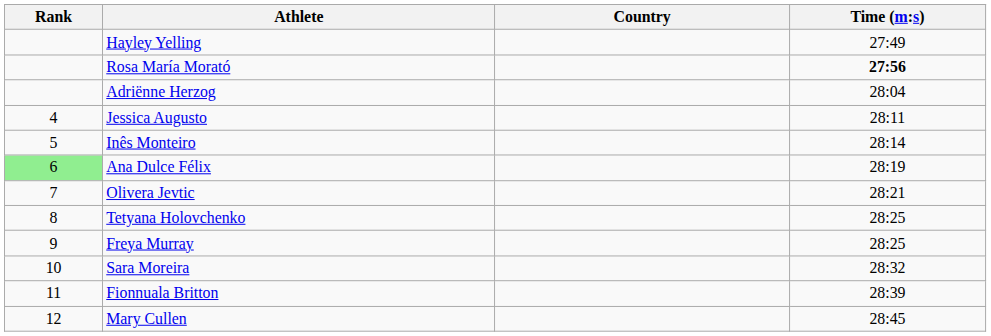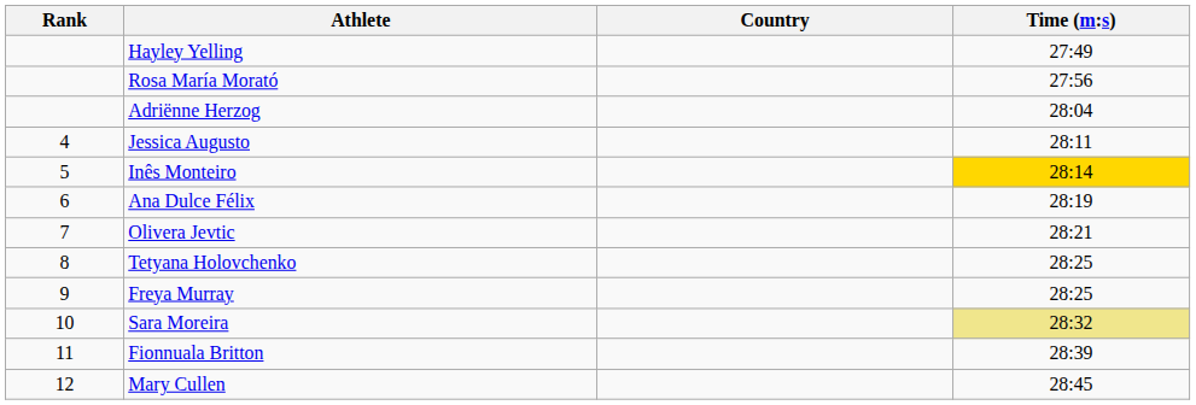Rosa María Morató | Time (m:s): bold -> normal
Inês Monteiro | Time (m:s): no background -> gold background
Ana Dulce Félix | Rank: lightgreen background -> no background
Sara Moreira | Time (m:s): no background -> khaki background
